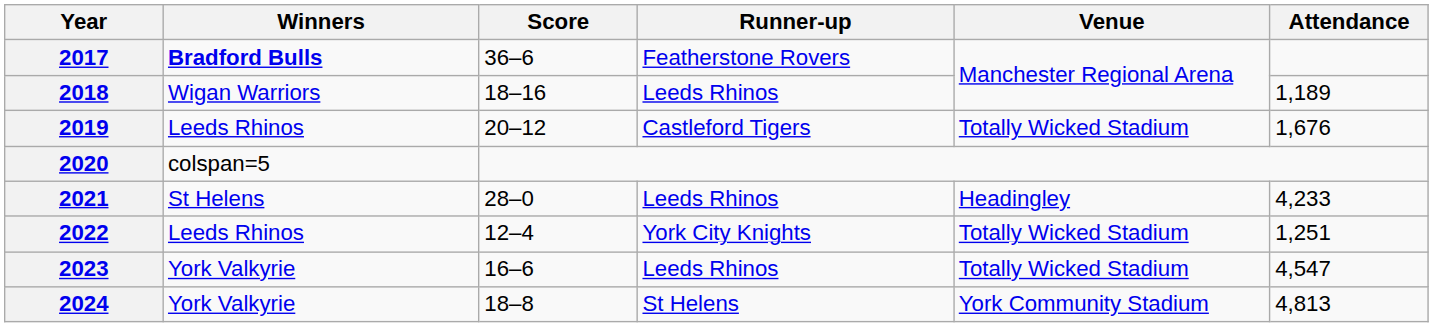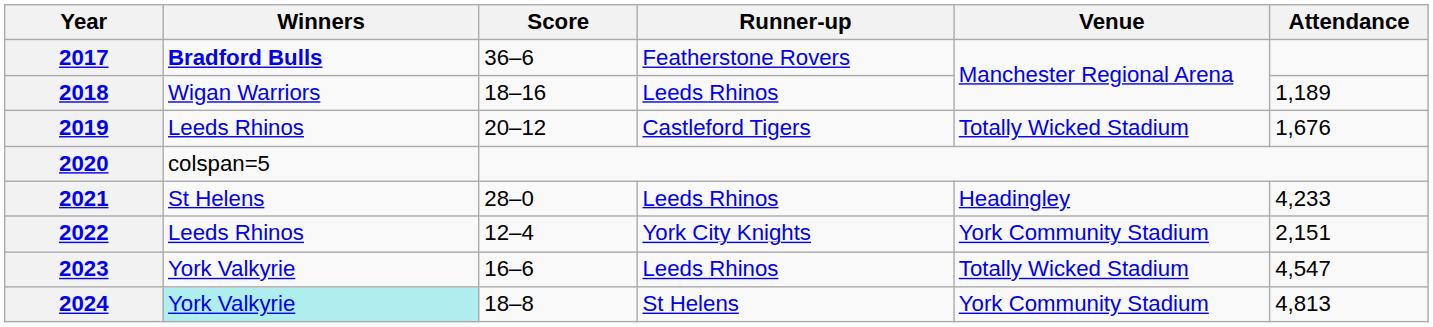2022 | Venue: Totally Wicked Stadium -> York Community Stadium
2022 | Attendance: 1,251 -> 2,151
2024 | Winners: no background -> paleturquoise background
